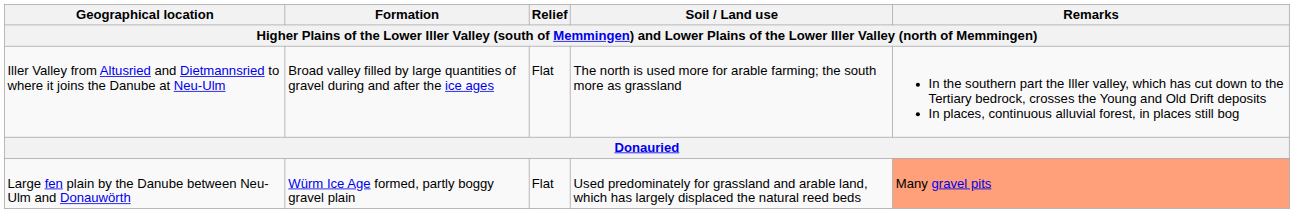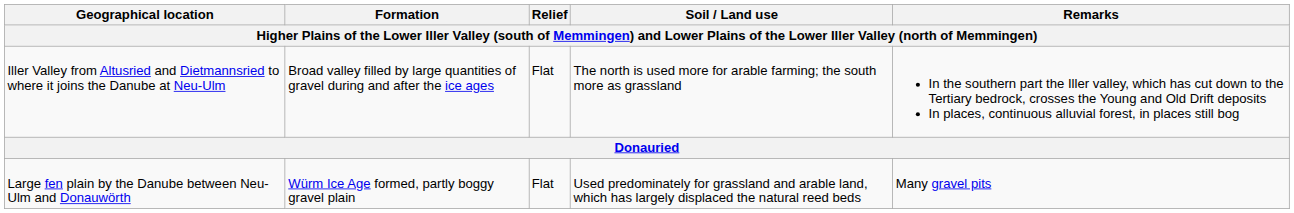Large fen plain by the Danube between Neu-Ulm and Donauwörth | Remarks: lightsalmon background -> no background
